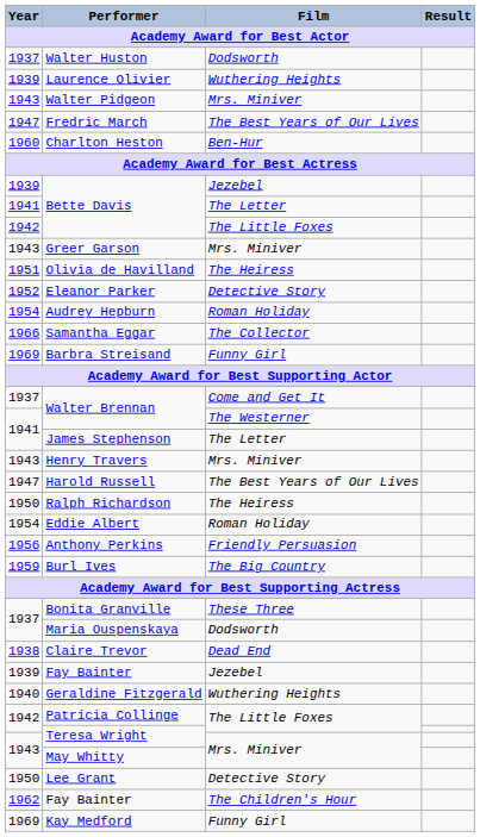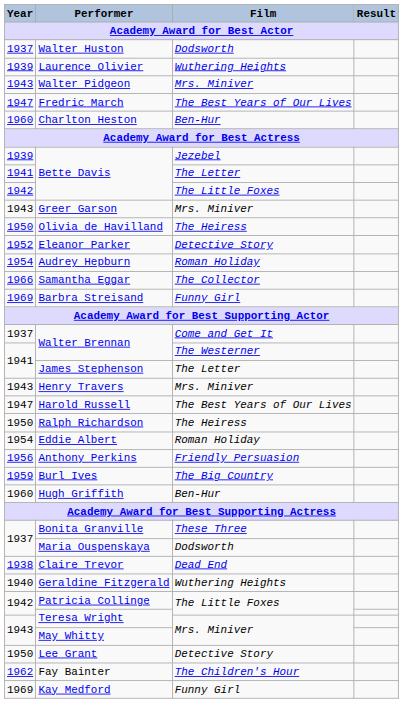Olivia de Havilland | Year: 1951 -> 1950
+ row: 1960 | Hugh Griffith | Ben-Hur
- row: 1939 | Fay Bainter | Jezebel
